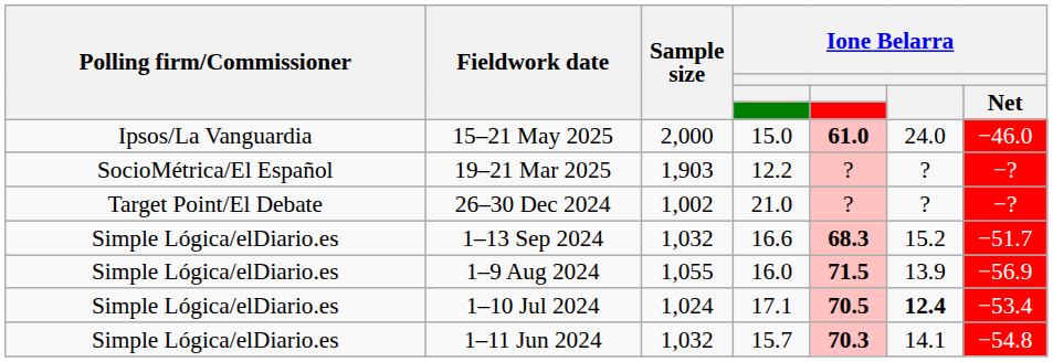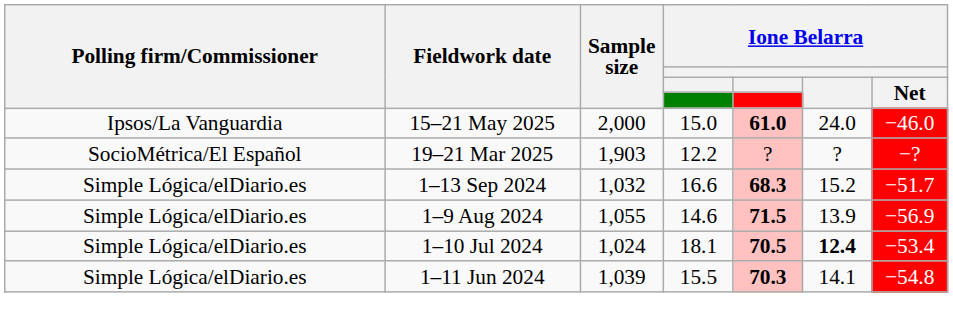- row: Target Point/El Debate | 26–30 Dec 2024 | 1,002 | 21.0 | ? | ? | −?
1–9 Aug 2024 | column 4: 16.0 -> 14.6
1–10 Jul 2024 | column 4: 17.1 -> 18.1
1–11 Jun 2024 | Sample size: 1,032 -> 1,039
1–11 Jun 2024 | column 4: 15.7 -> 15.5
